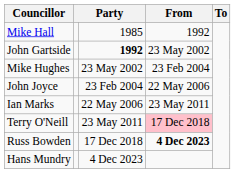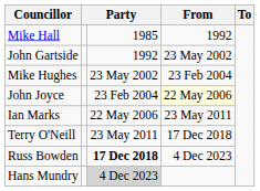John Gartside | column 3: bold -> normal
John Joyce | From: no background -> lightyellow background
Terry O'Neill | From: pink background -> no background
Russ Bowden | column 3: normal -> bold
Russ Bowden | From: bold -> normal
Hans Mundry | column 3: no background -> lightgrey background
